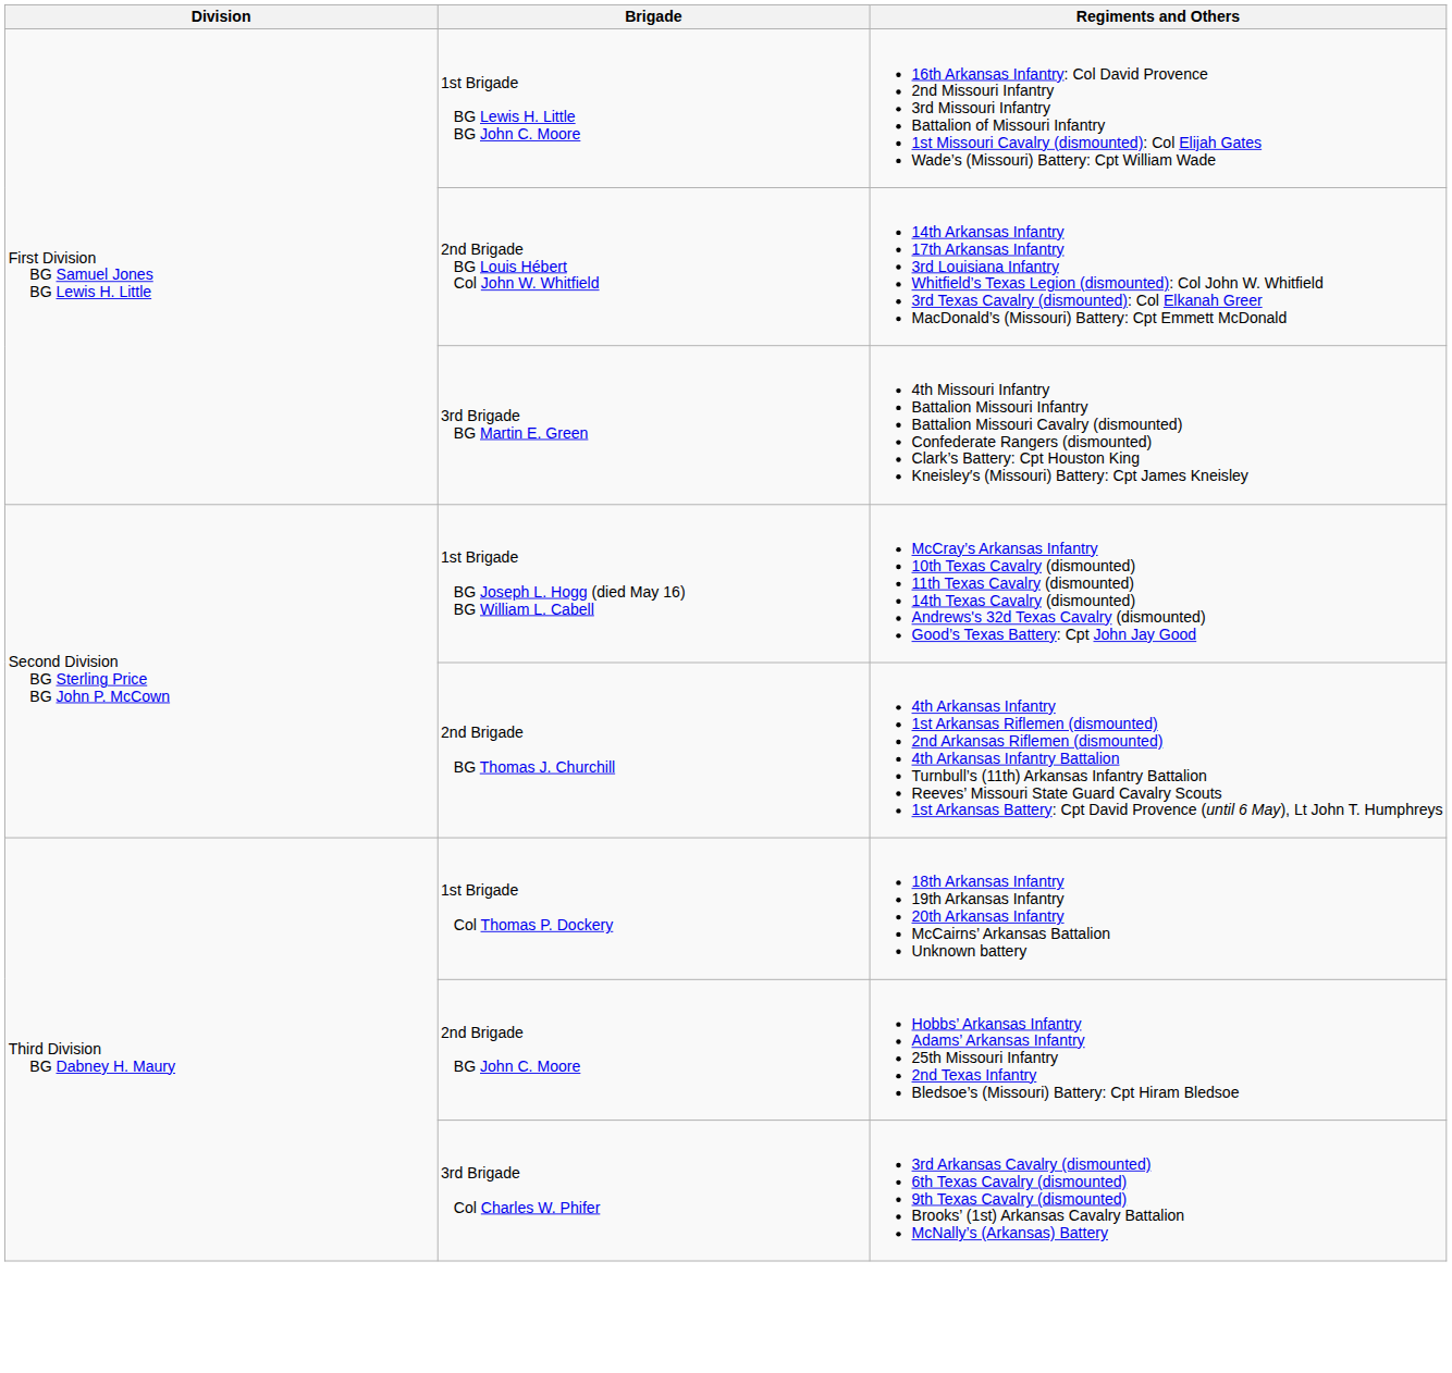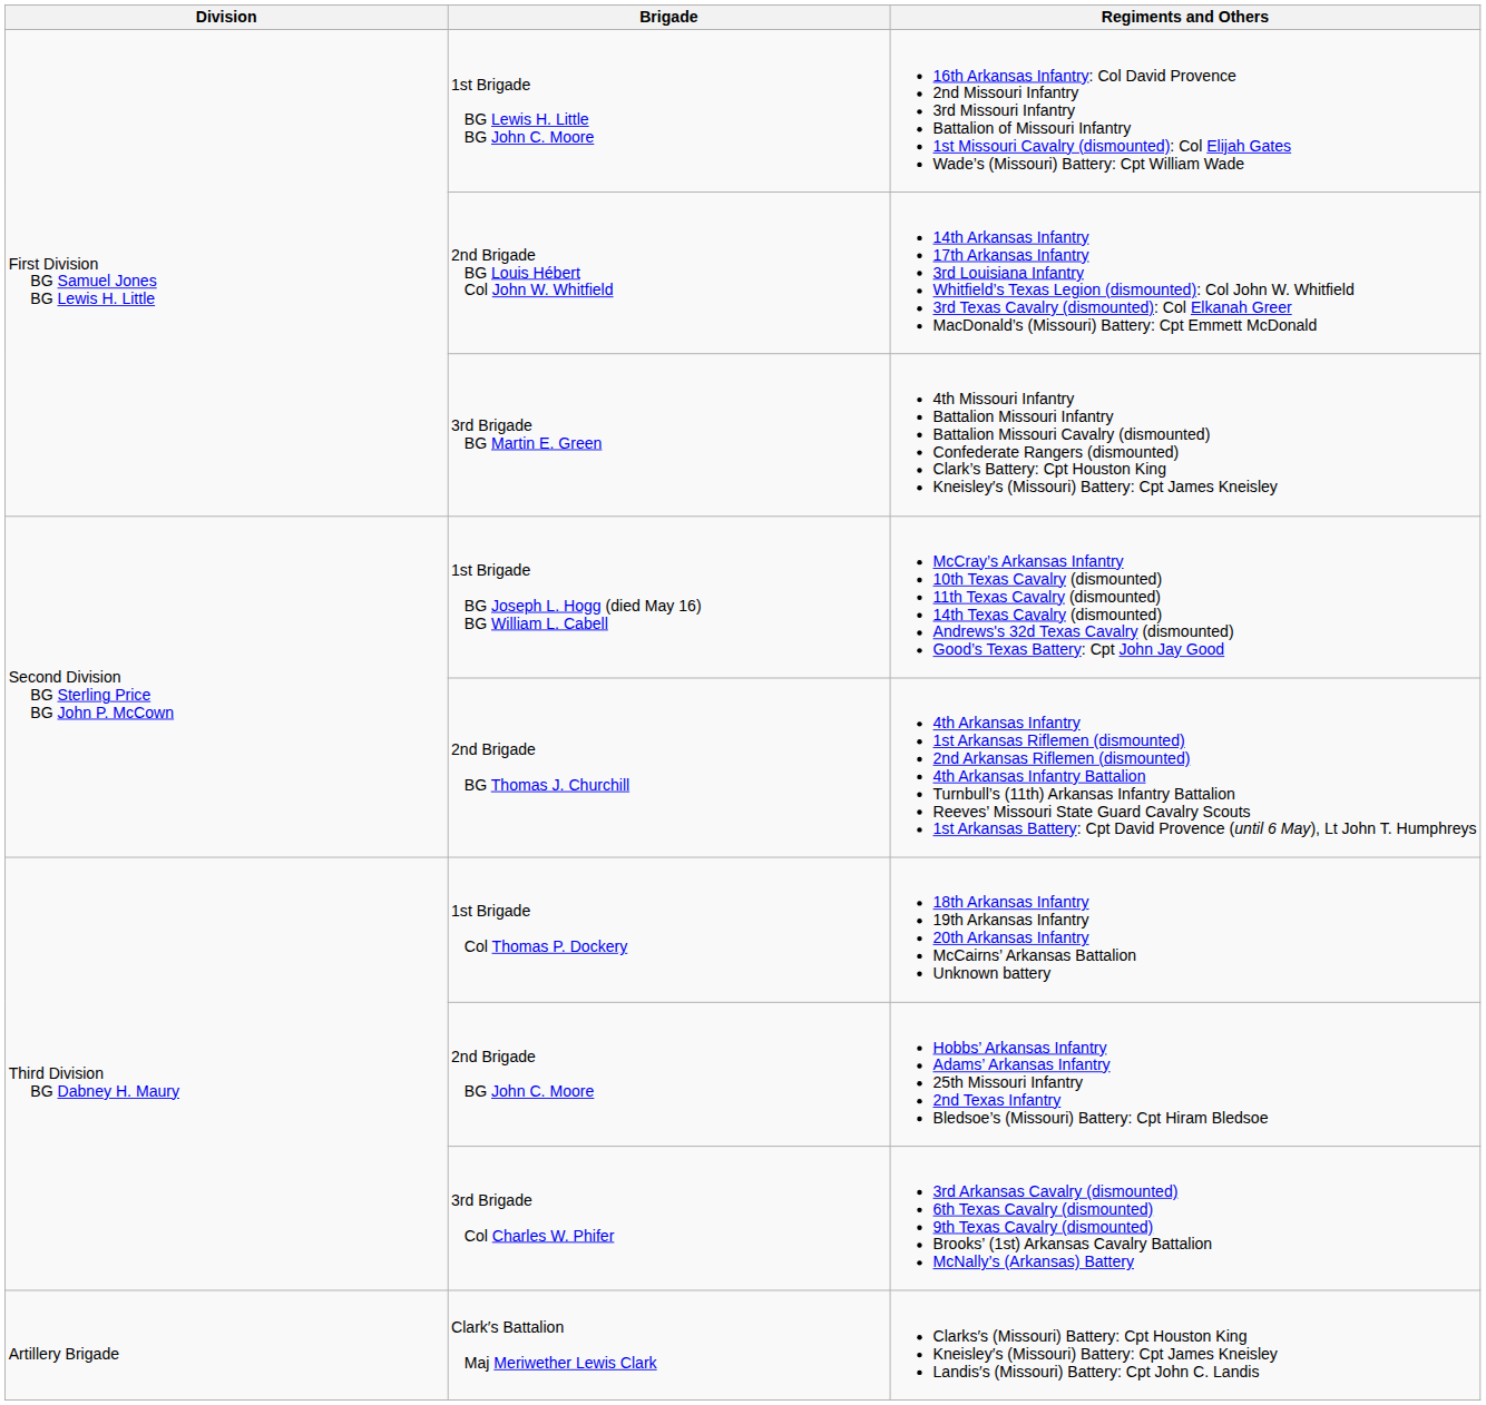+ row: Artillery Brigade | Clark′s Battalion Maj Meriwether Lewis Clark | Clarks′s (Missouri) Battery: Cpt Houston King Kneisley′s (Missouri) Battery: Cpt James Kneisley Landis′s (Missouri) Battery: Cpt John C. Landis
